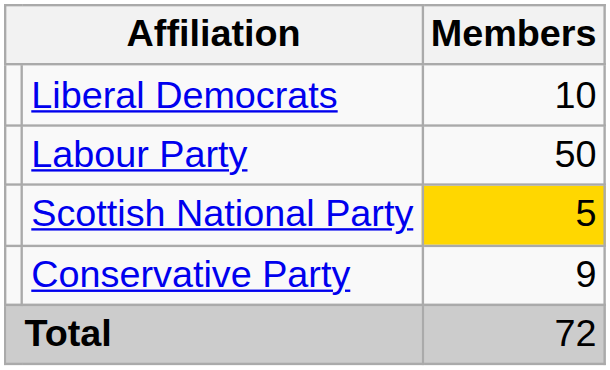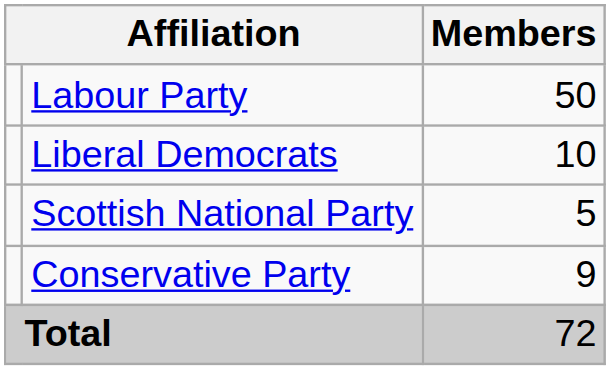rows swapped: Labour Party <-> Liberal Democrats
Scottish National Party | Members: gold background -> no background
